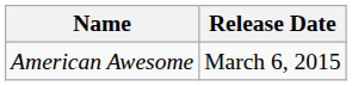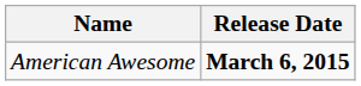American Awesome | Release Date: normal -> bold
